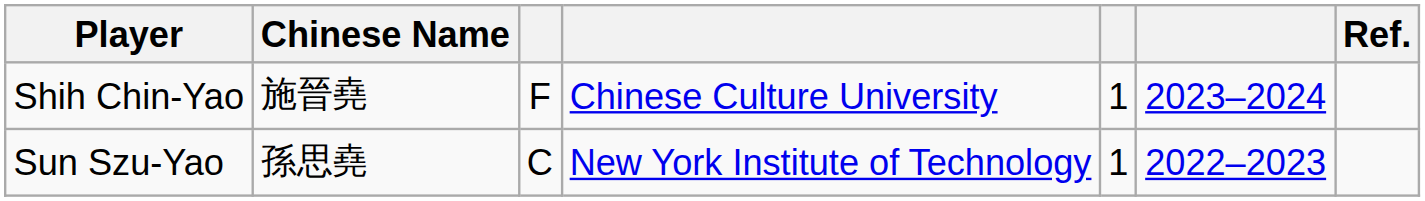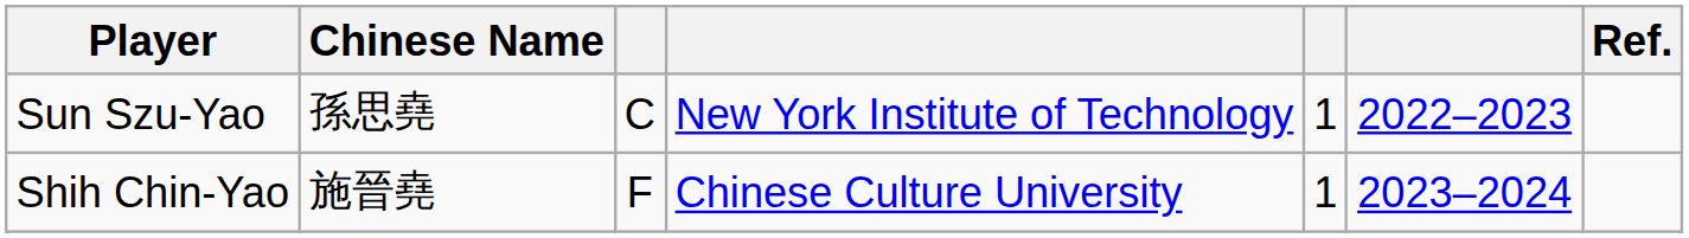rows swapped: Shih Chin-Yao <-> Sun Szu-Yao
